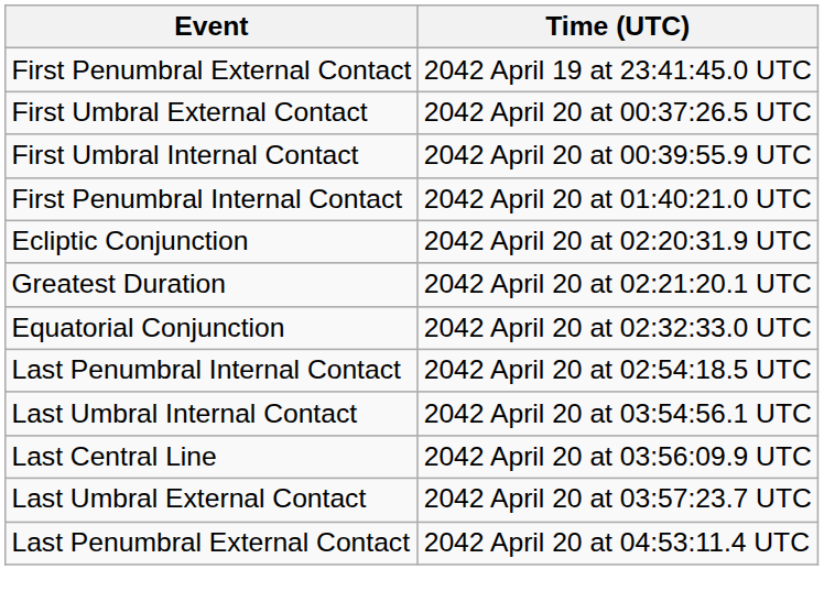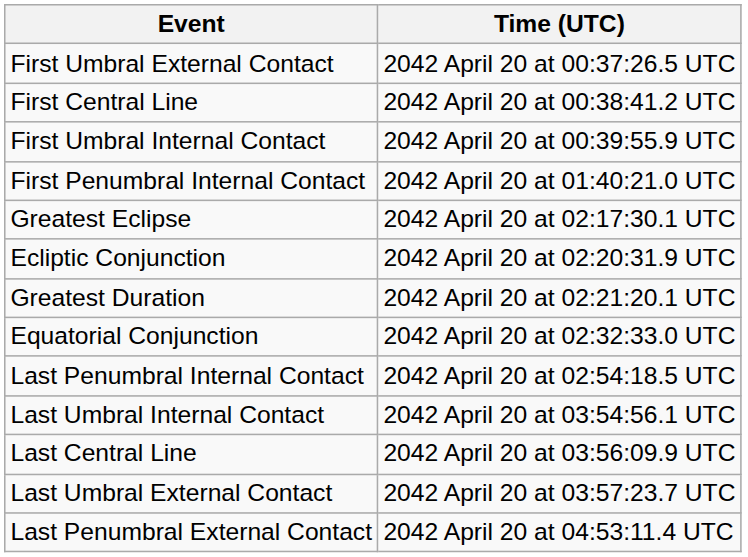- row: First Penumbral External Contact | 2042 April 19 at 23:41:45.0 UTC
+ row: First Central Line | 2042 April 20 at 00:38:41.2 UTC
+ row: Greatest Eclipse | 2042 April 20 at 02:17:30.1 UTC
